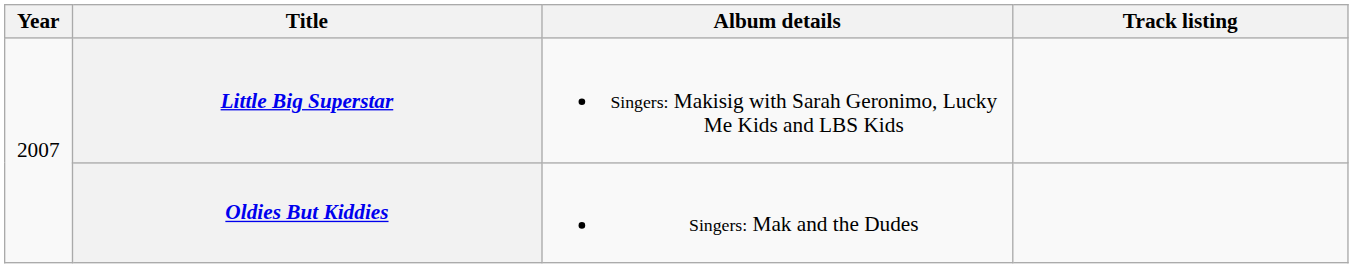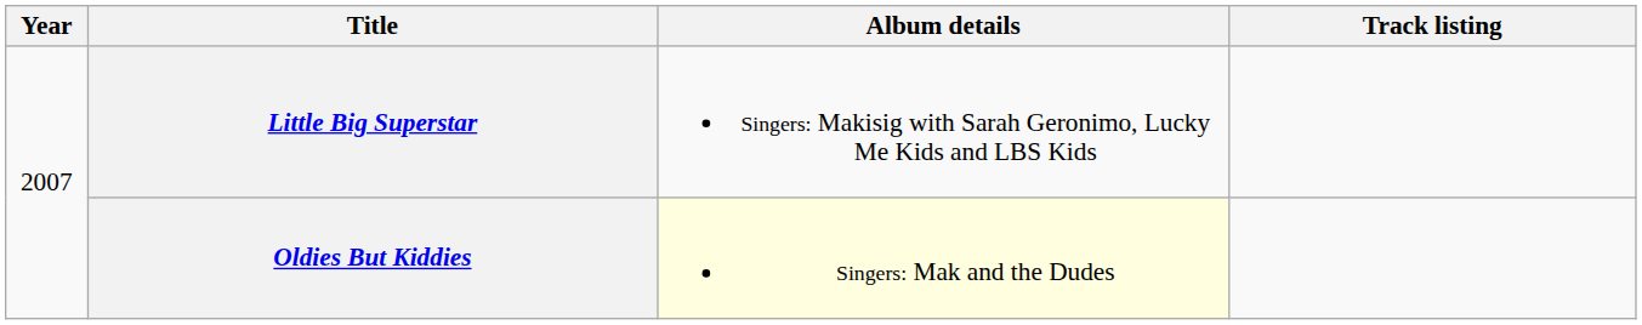Oldies But Kiddies | Album details: no background -> lightyellow background
